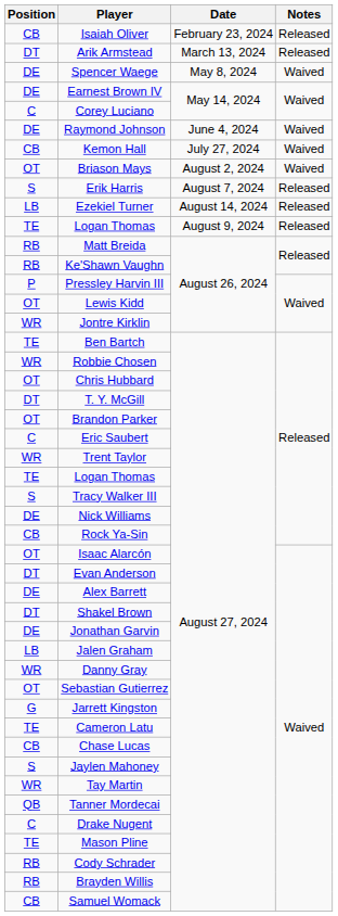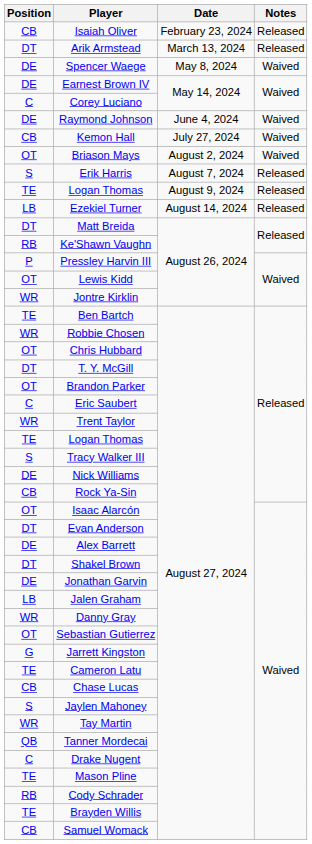rows swapped: Logan Thomas / August 9, 2024 <-> Ezekiel Turner
Matt Breida | Position: RB -> DT
Brayden Willis | Position: RB -> TE
